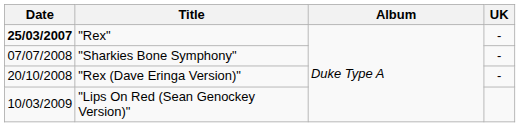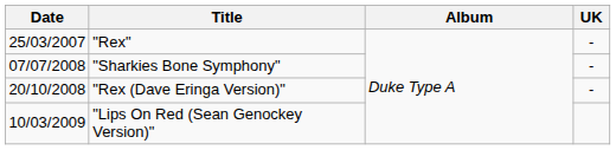"Rex" | Date: bold -> normal
